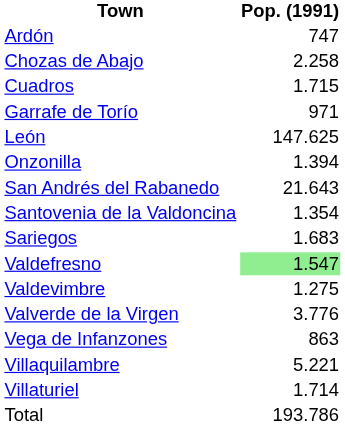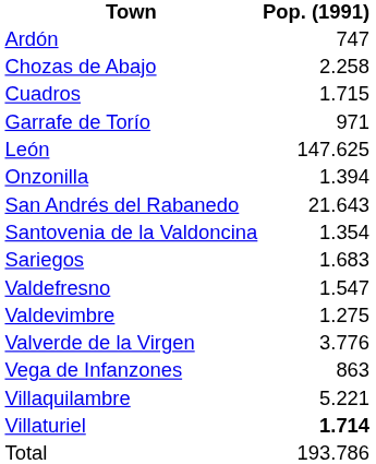Valdefresno | Pop. (1991): lightgreen background -> no background
Villaturiel | Pop. (1991): normal -> bold
